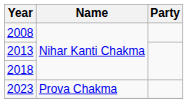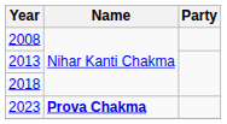2023 | Name: normal -> bold
